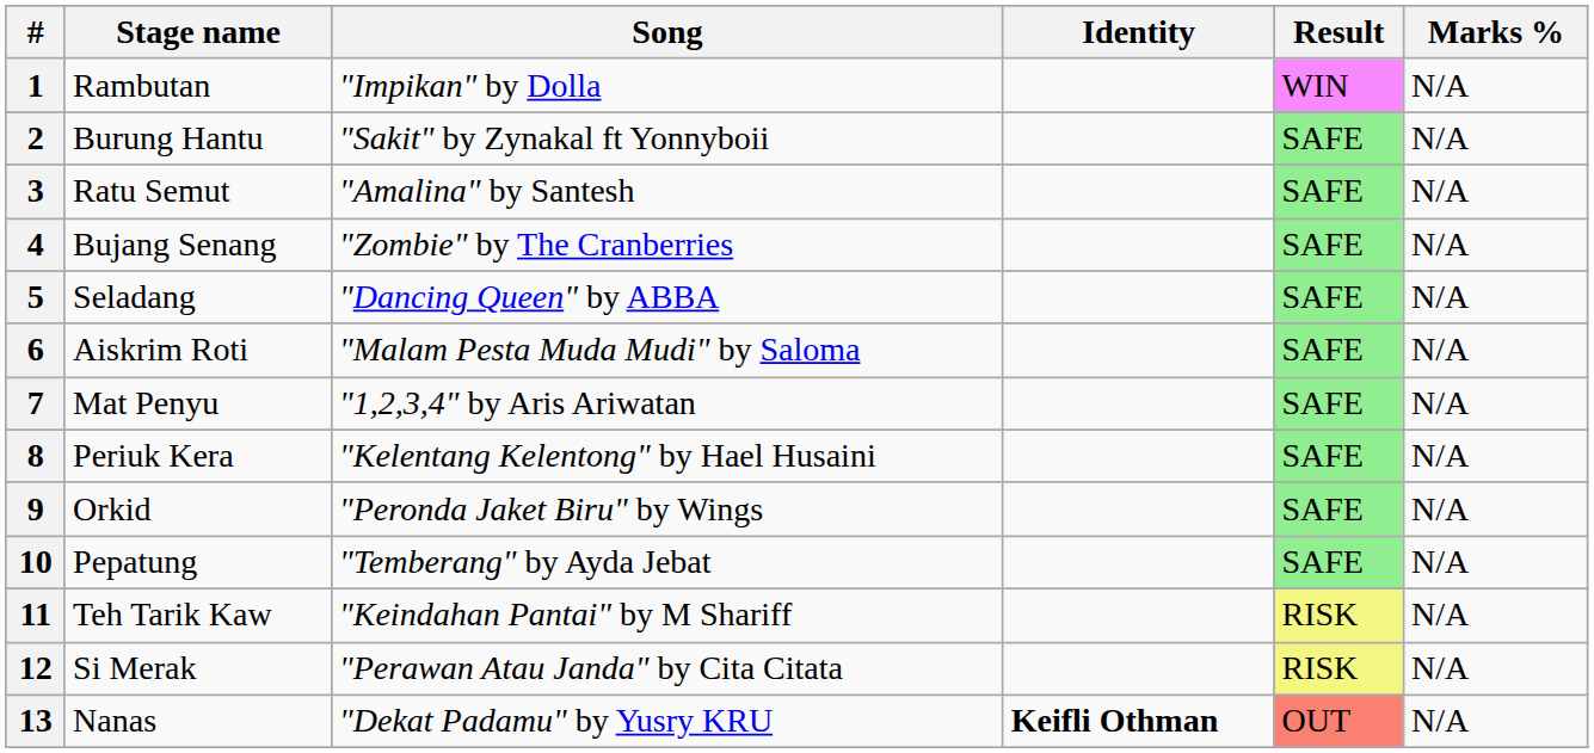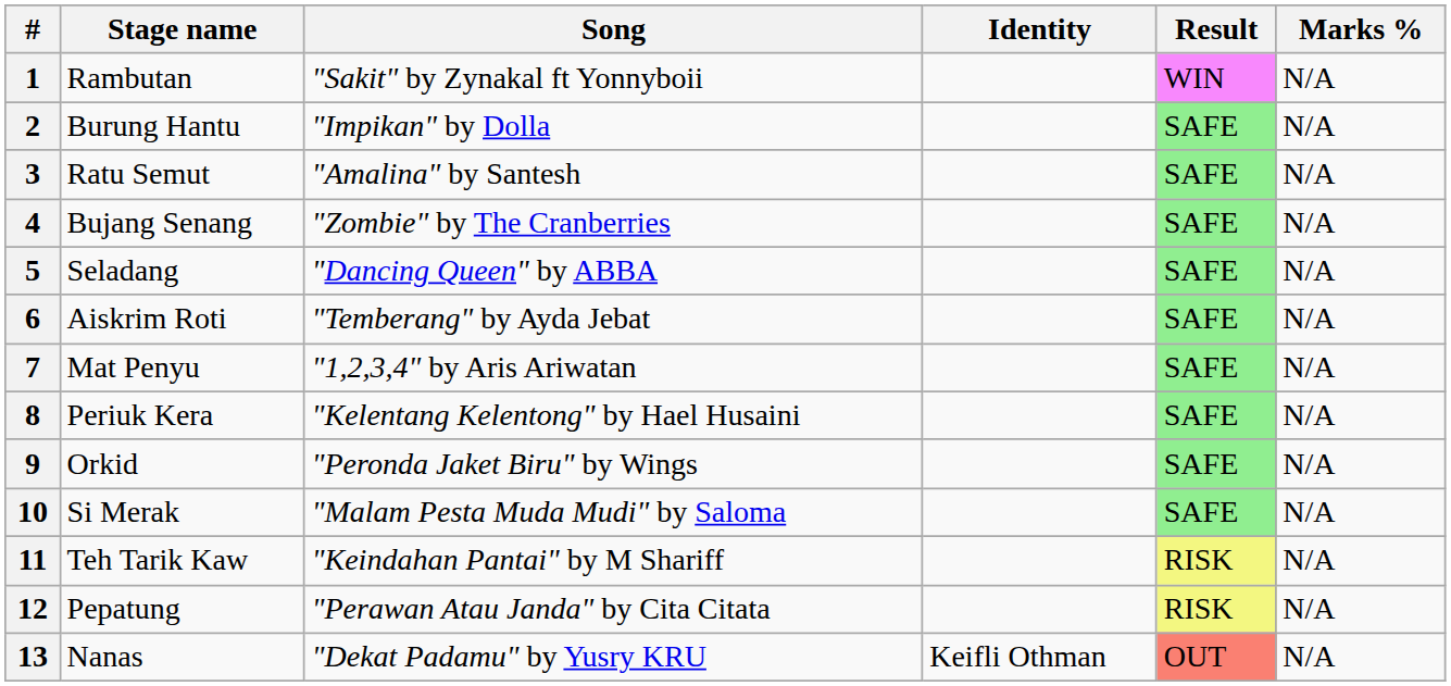1 | Song: "Impikan" by Dolla -> "Sakit" by Zynakal ft Yonnyboii
2 | Song: "Sakit" by Zynakal ft Yonnyboii -> "Impikan" by Dolla
6 | Song: "Malam Pesta Muda Mudi" by Saloma -> "Temberang" by Ayda Jebat
10 | Stage name: Pepatung -> Si Merak
10 | Song: "Temberang" by Ayda Jebat -> "Malam Pesta Muda Mudi" by Saloma
12 | Stage name: Si Merak -> Pepatung
13 | Identity: bold -> normal
